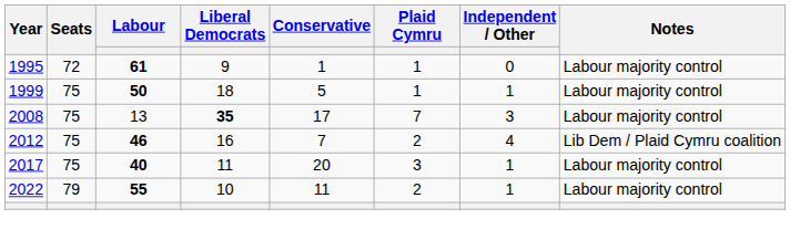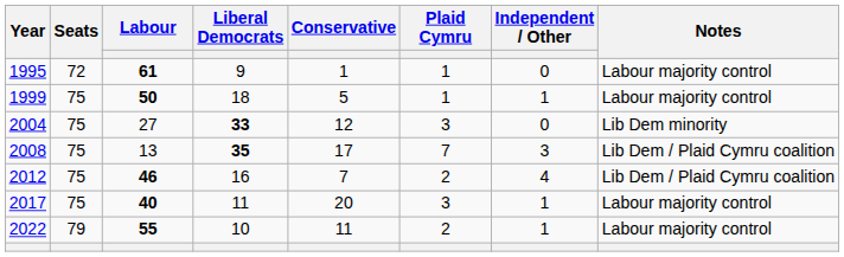+ row: 2004 | 75 | 27 | 33 | 12 | 3 | 0 | Lib Dem minority
2008 | Notes: Labour majority control -> Lib Dem / Plaid Cymru coalition
